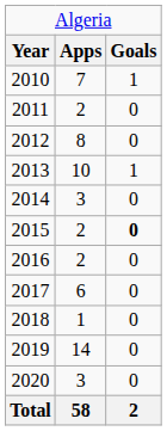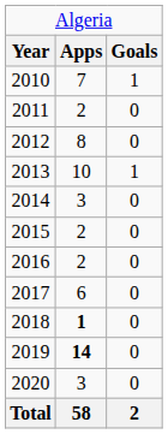2015 | column 3: bold -> normal
2018 | column 2: normal -> bold
2019 | column 2: normal -> bold
